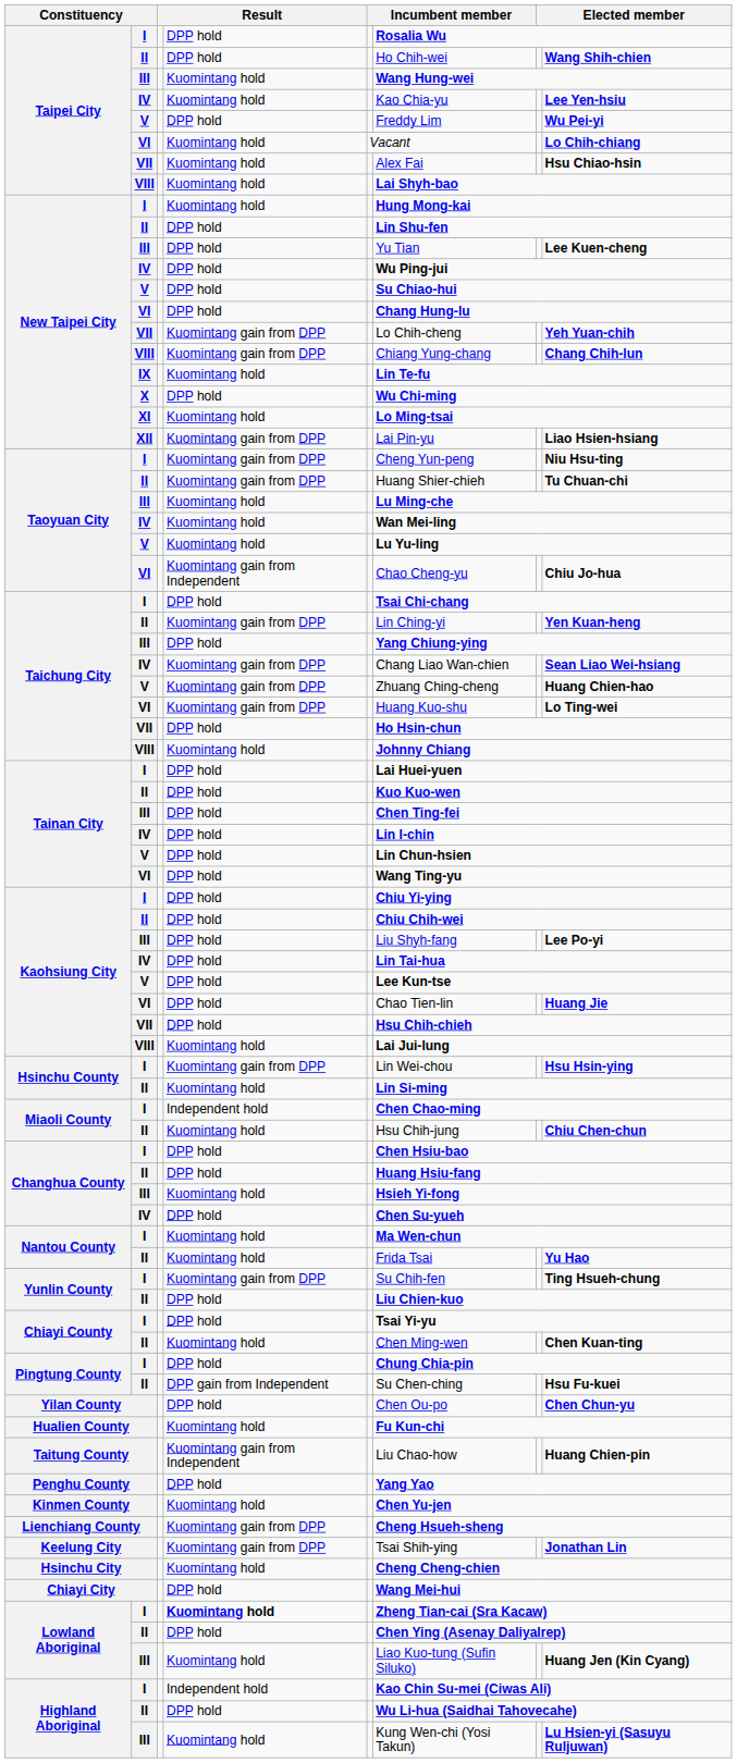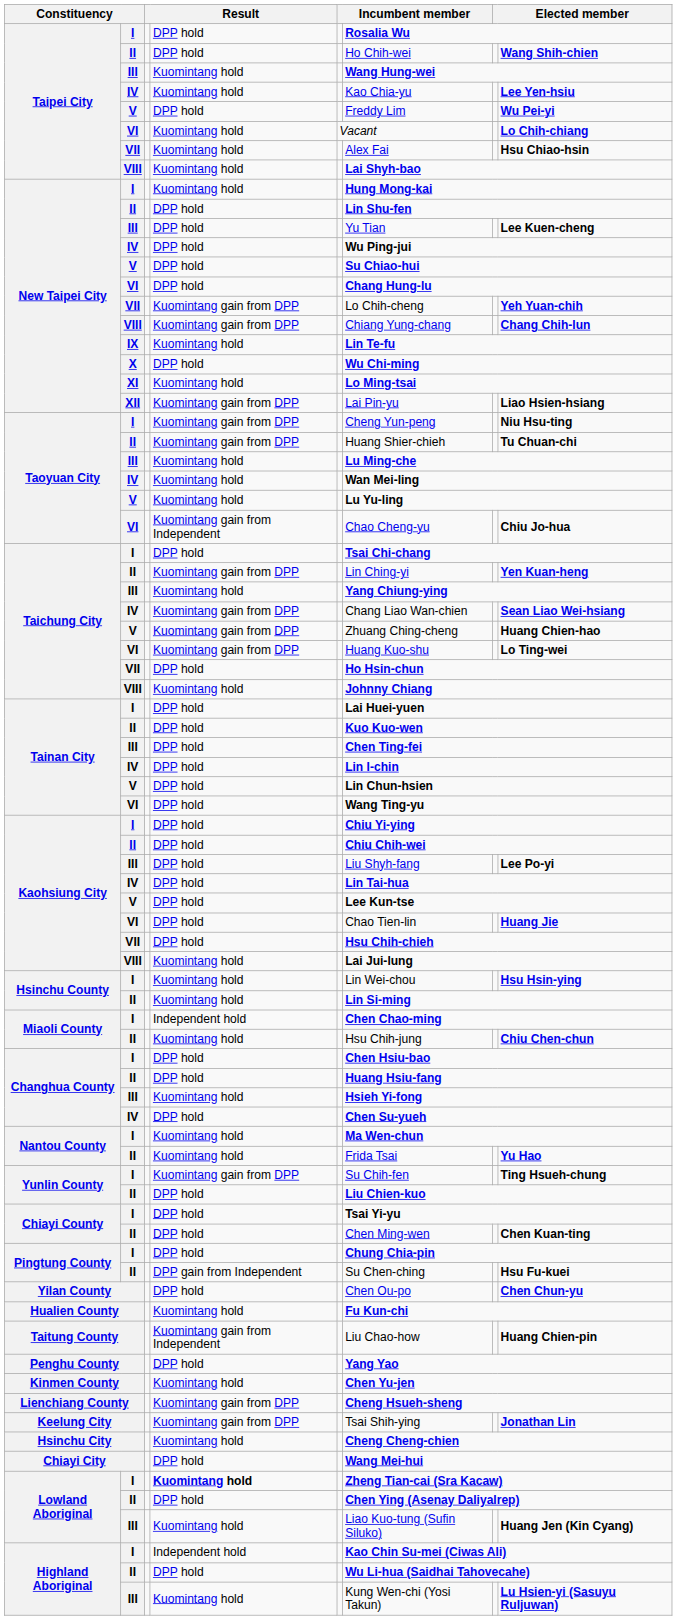Taichung City / III | column 4: DPP hold -> Kuomintang hold
Hsinchu County / I | column 4: Kuomintang gain from DPP -> Kuomintang hold
Chiayi County / II | column 4: Kuomintang hold -> DPP hold
